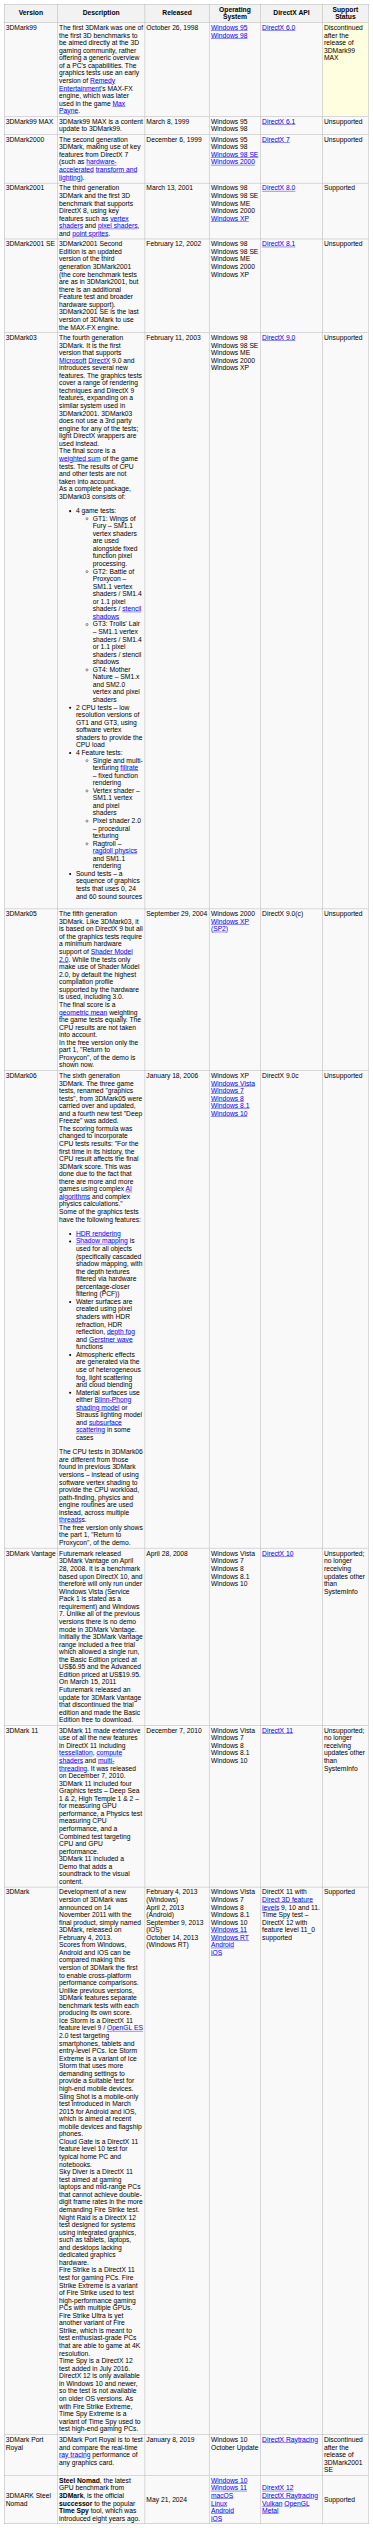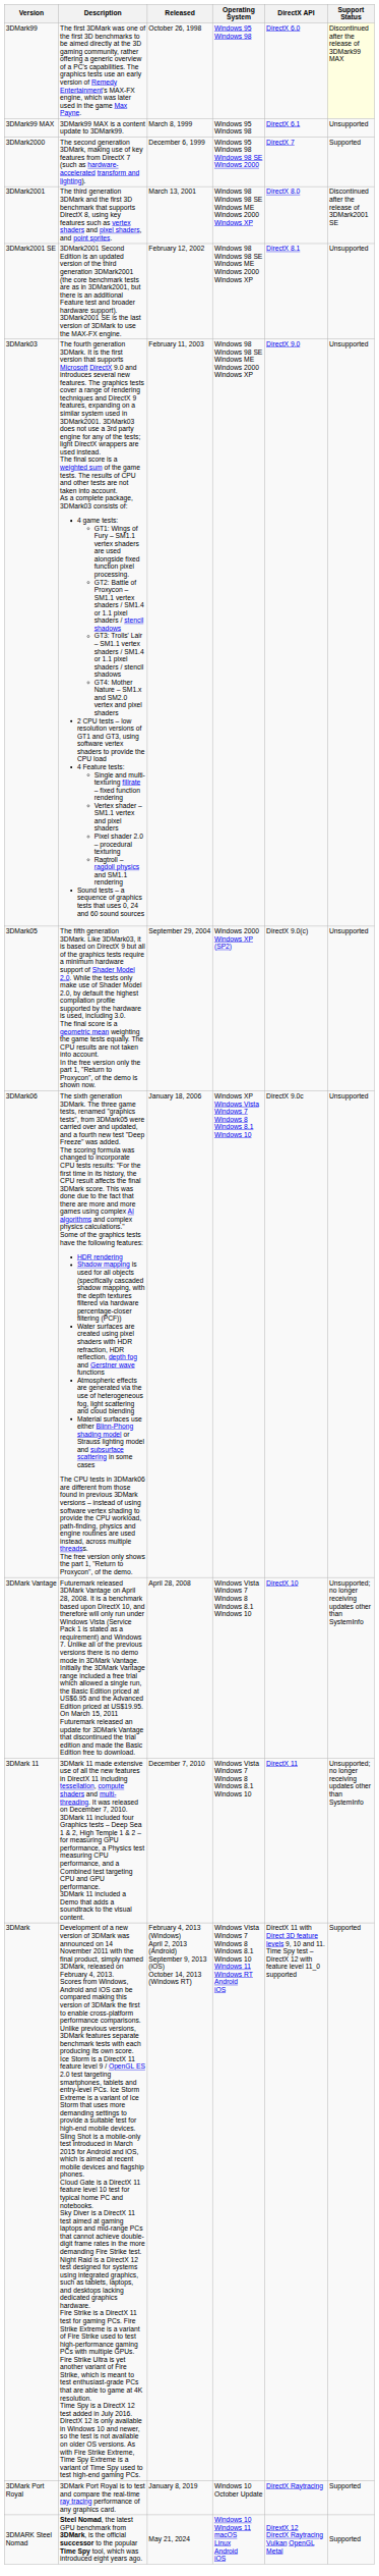3DMark2000 | Support Status: Unsupported -> Supported
3DMark2001 | Support Status: Supported -> Discontinued after the release of 3DMark2001 SE
3DMark Port Royal | Support Status: Discontinued after the release of 3DMark2001 SE -> Supported
